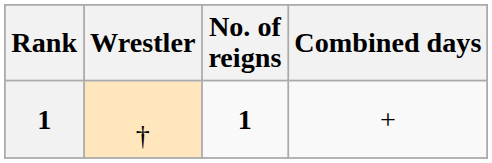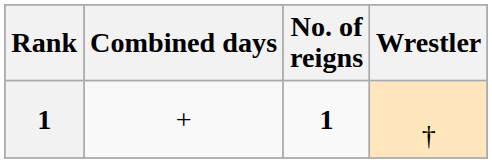columns swapped: Wrestler <-> Combined days
